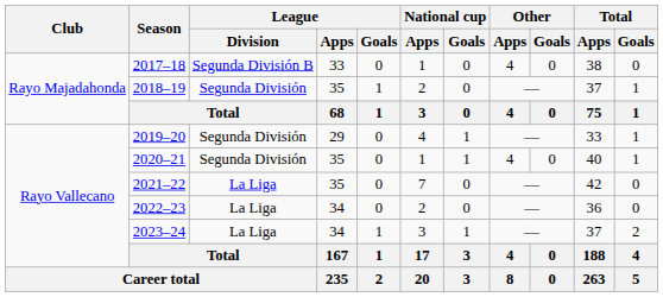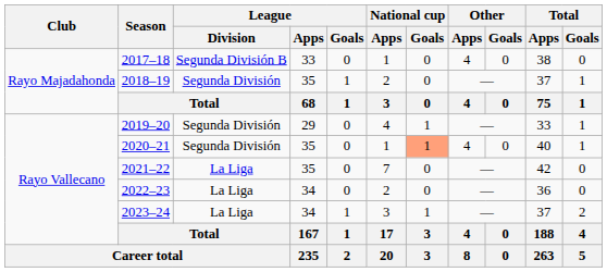2020–21 | National cup / Goals: no background -> lightsalmon background
